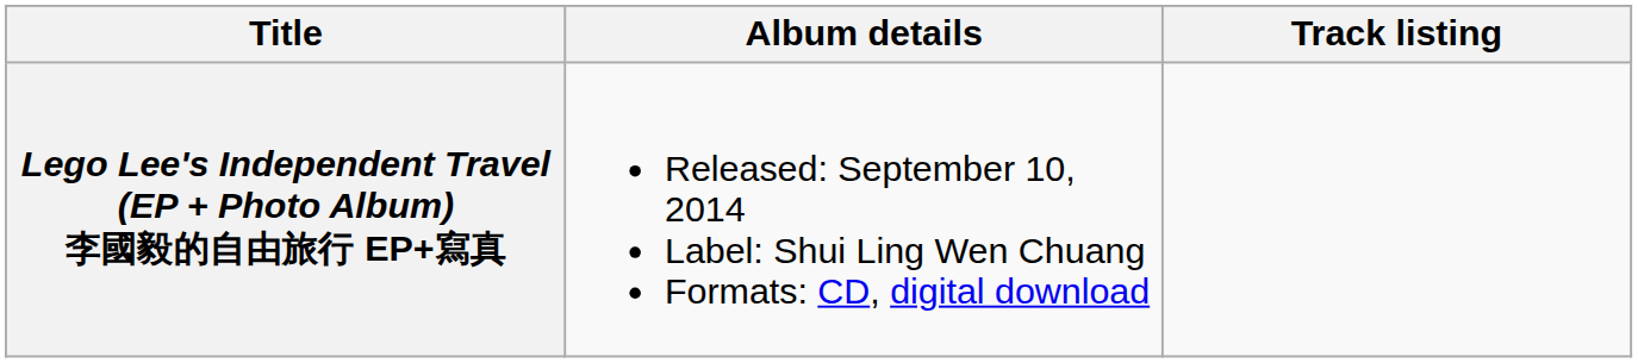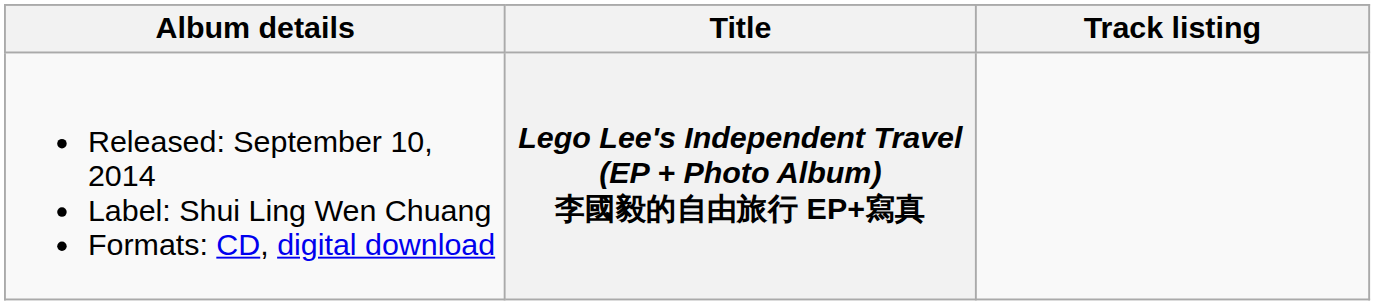columns swapped: Title <-> Album details
